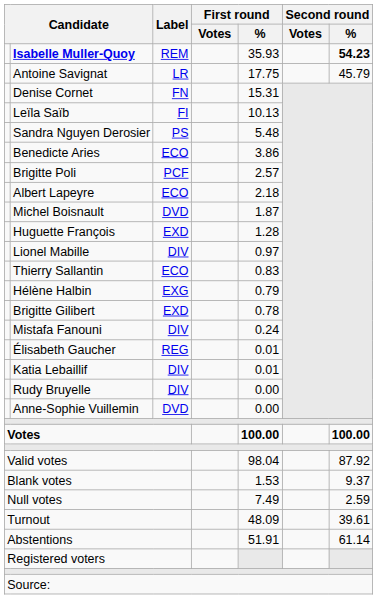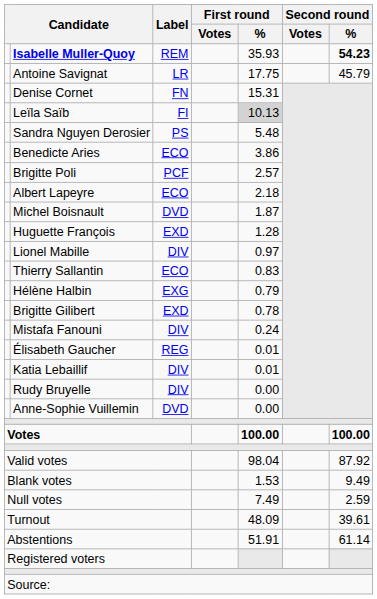Leïla Saïb | First round / %: no background -> lightgrey background
Blank votes | Second round / %: 9.37 -> 9.49
